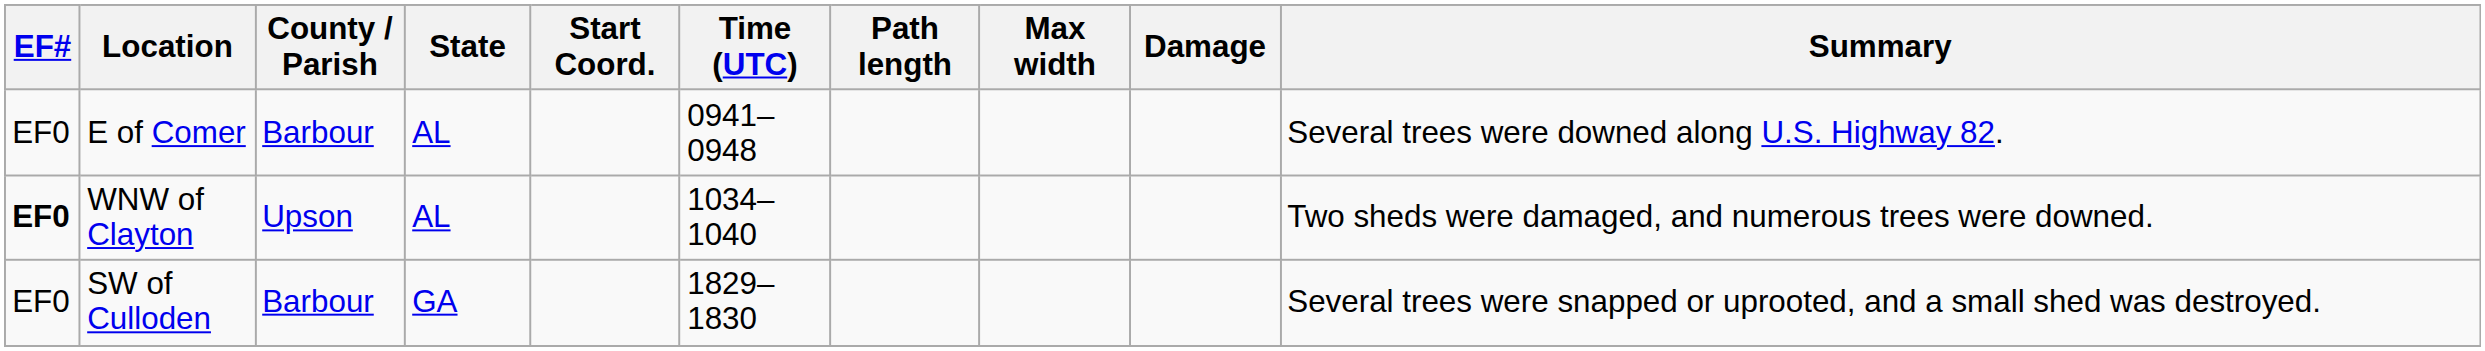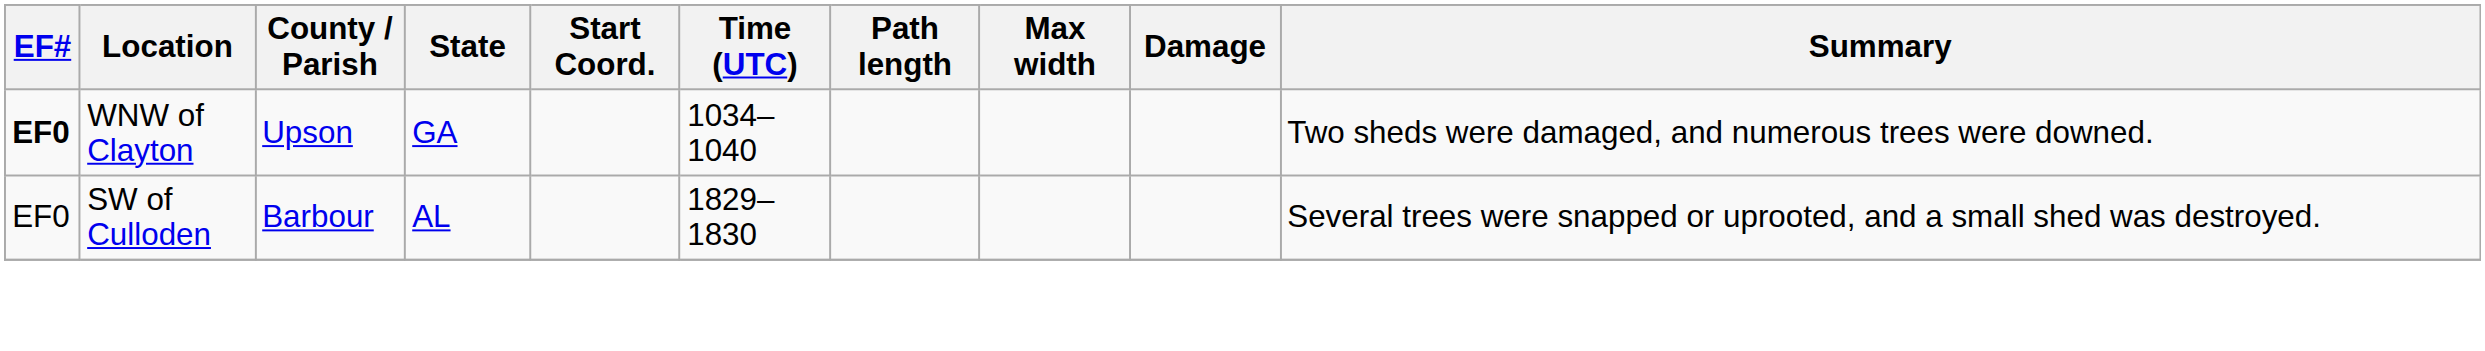- row: EF0 | E of Comer | Barbour | AL | 0941–0948 | Several trees were downed along U.S. Highway 82.
WNW of Clayton | State: AL -> GA
SW of Culloden | State: GA -> AL
